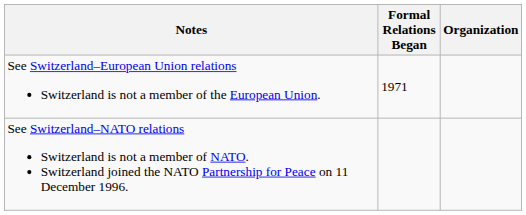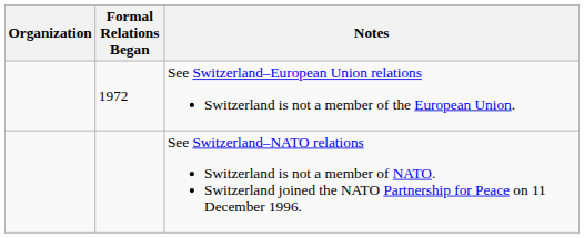columns swapped: Organization <-> Notes
row 2 | Formal Relations Began: 1971 -> 1972
